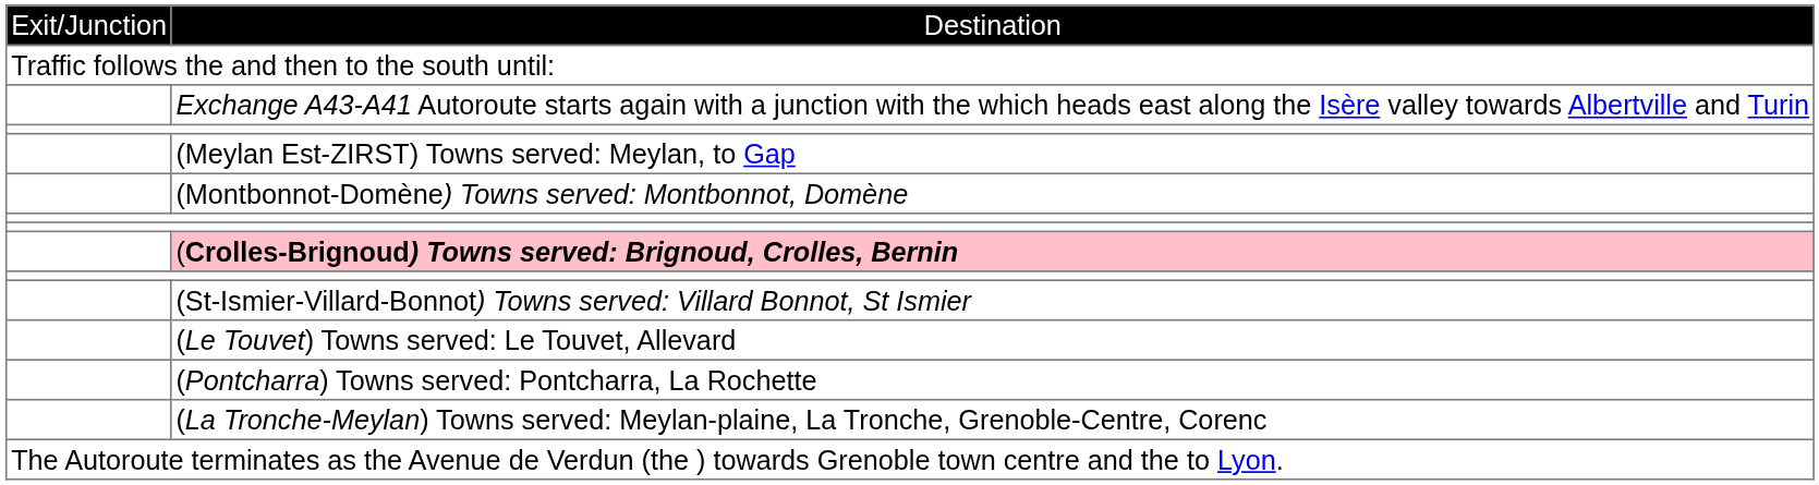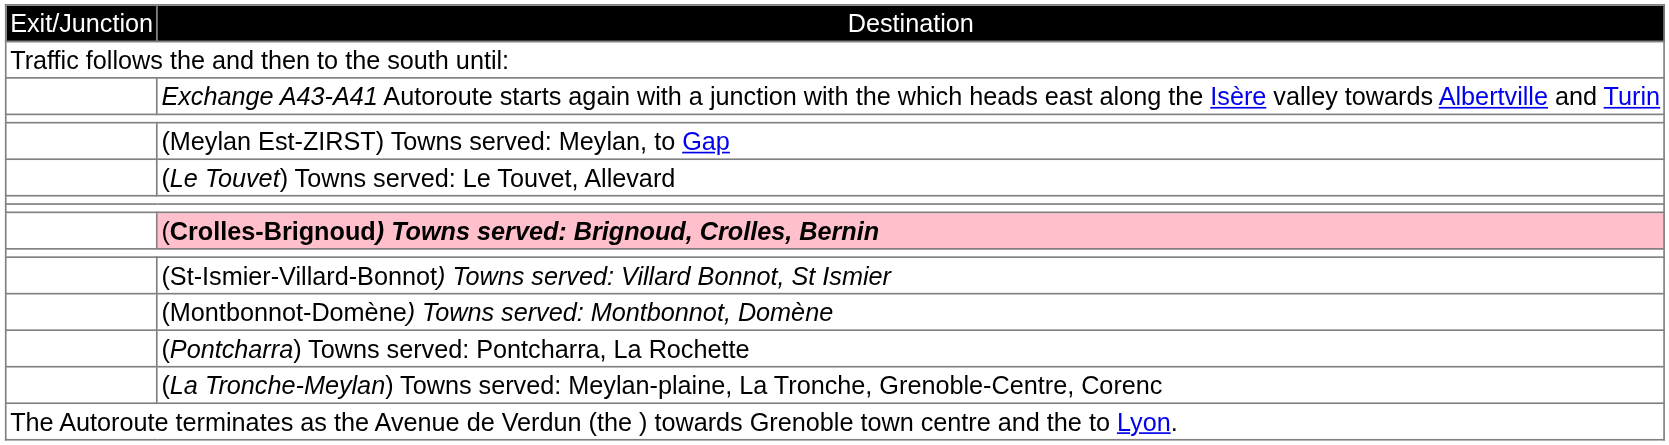row 6 | column 2: (Montbonnot-Domène) Towns served: Montbonnot, Domène -> (Le Touvet) Towns served: Le Touvet, Allevard
row 12 | column 2: (Le Touvet) Towns served: Le Touvet, Allevard -> (Montbonnot-Domène) Towns served: Montbonnot, Domène
